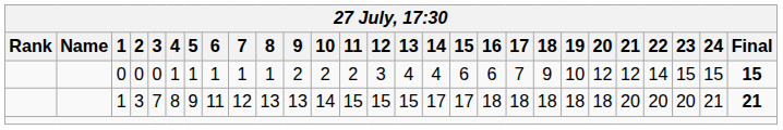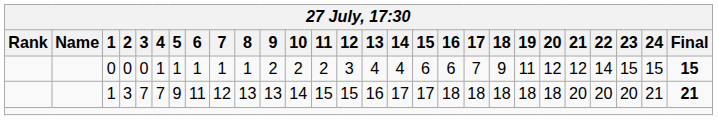row 3 | 19: 10 -> 11
row 4 | 4: 8 -> 7
row 4 | 13: 15 -> 16
